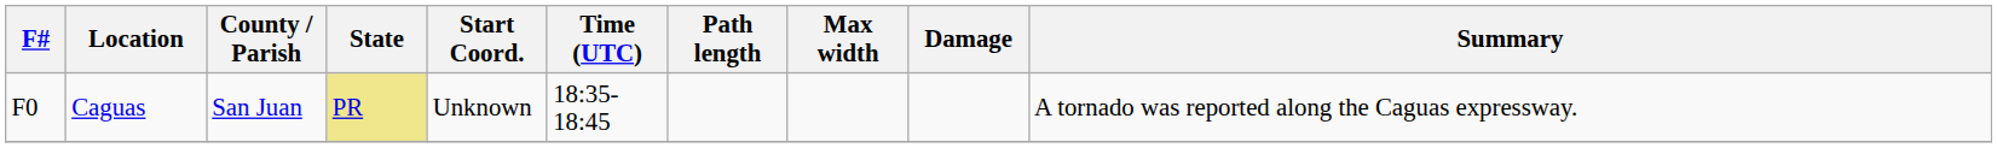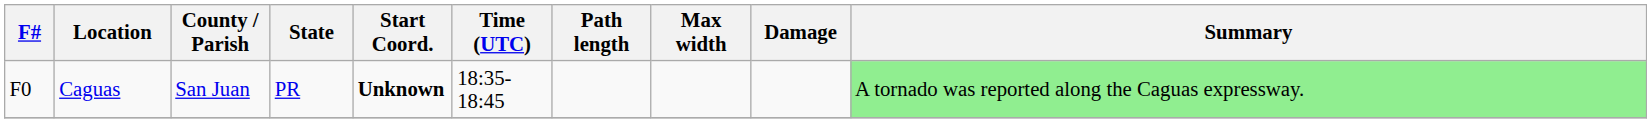Caguas | State: khaki background -> no background
Caguas | Start Coord.: normal -> bold
Caguas | Summary: no background -> lightgreen background
